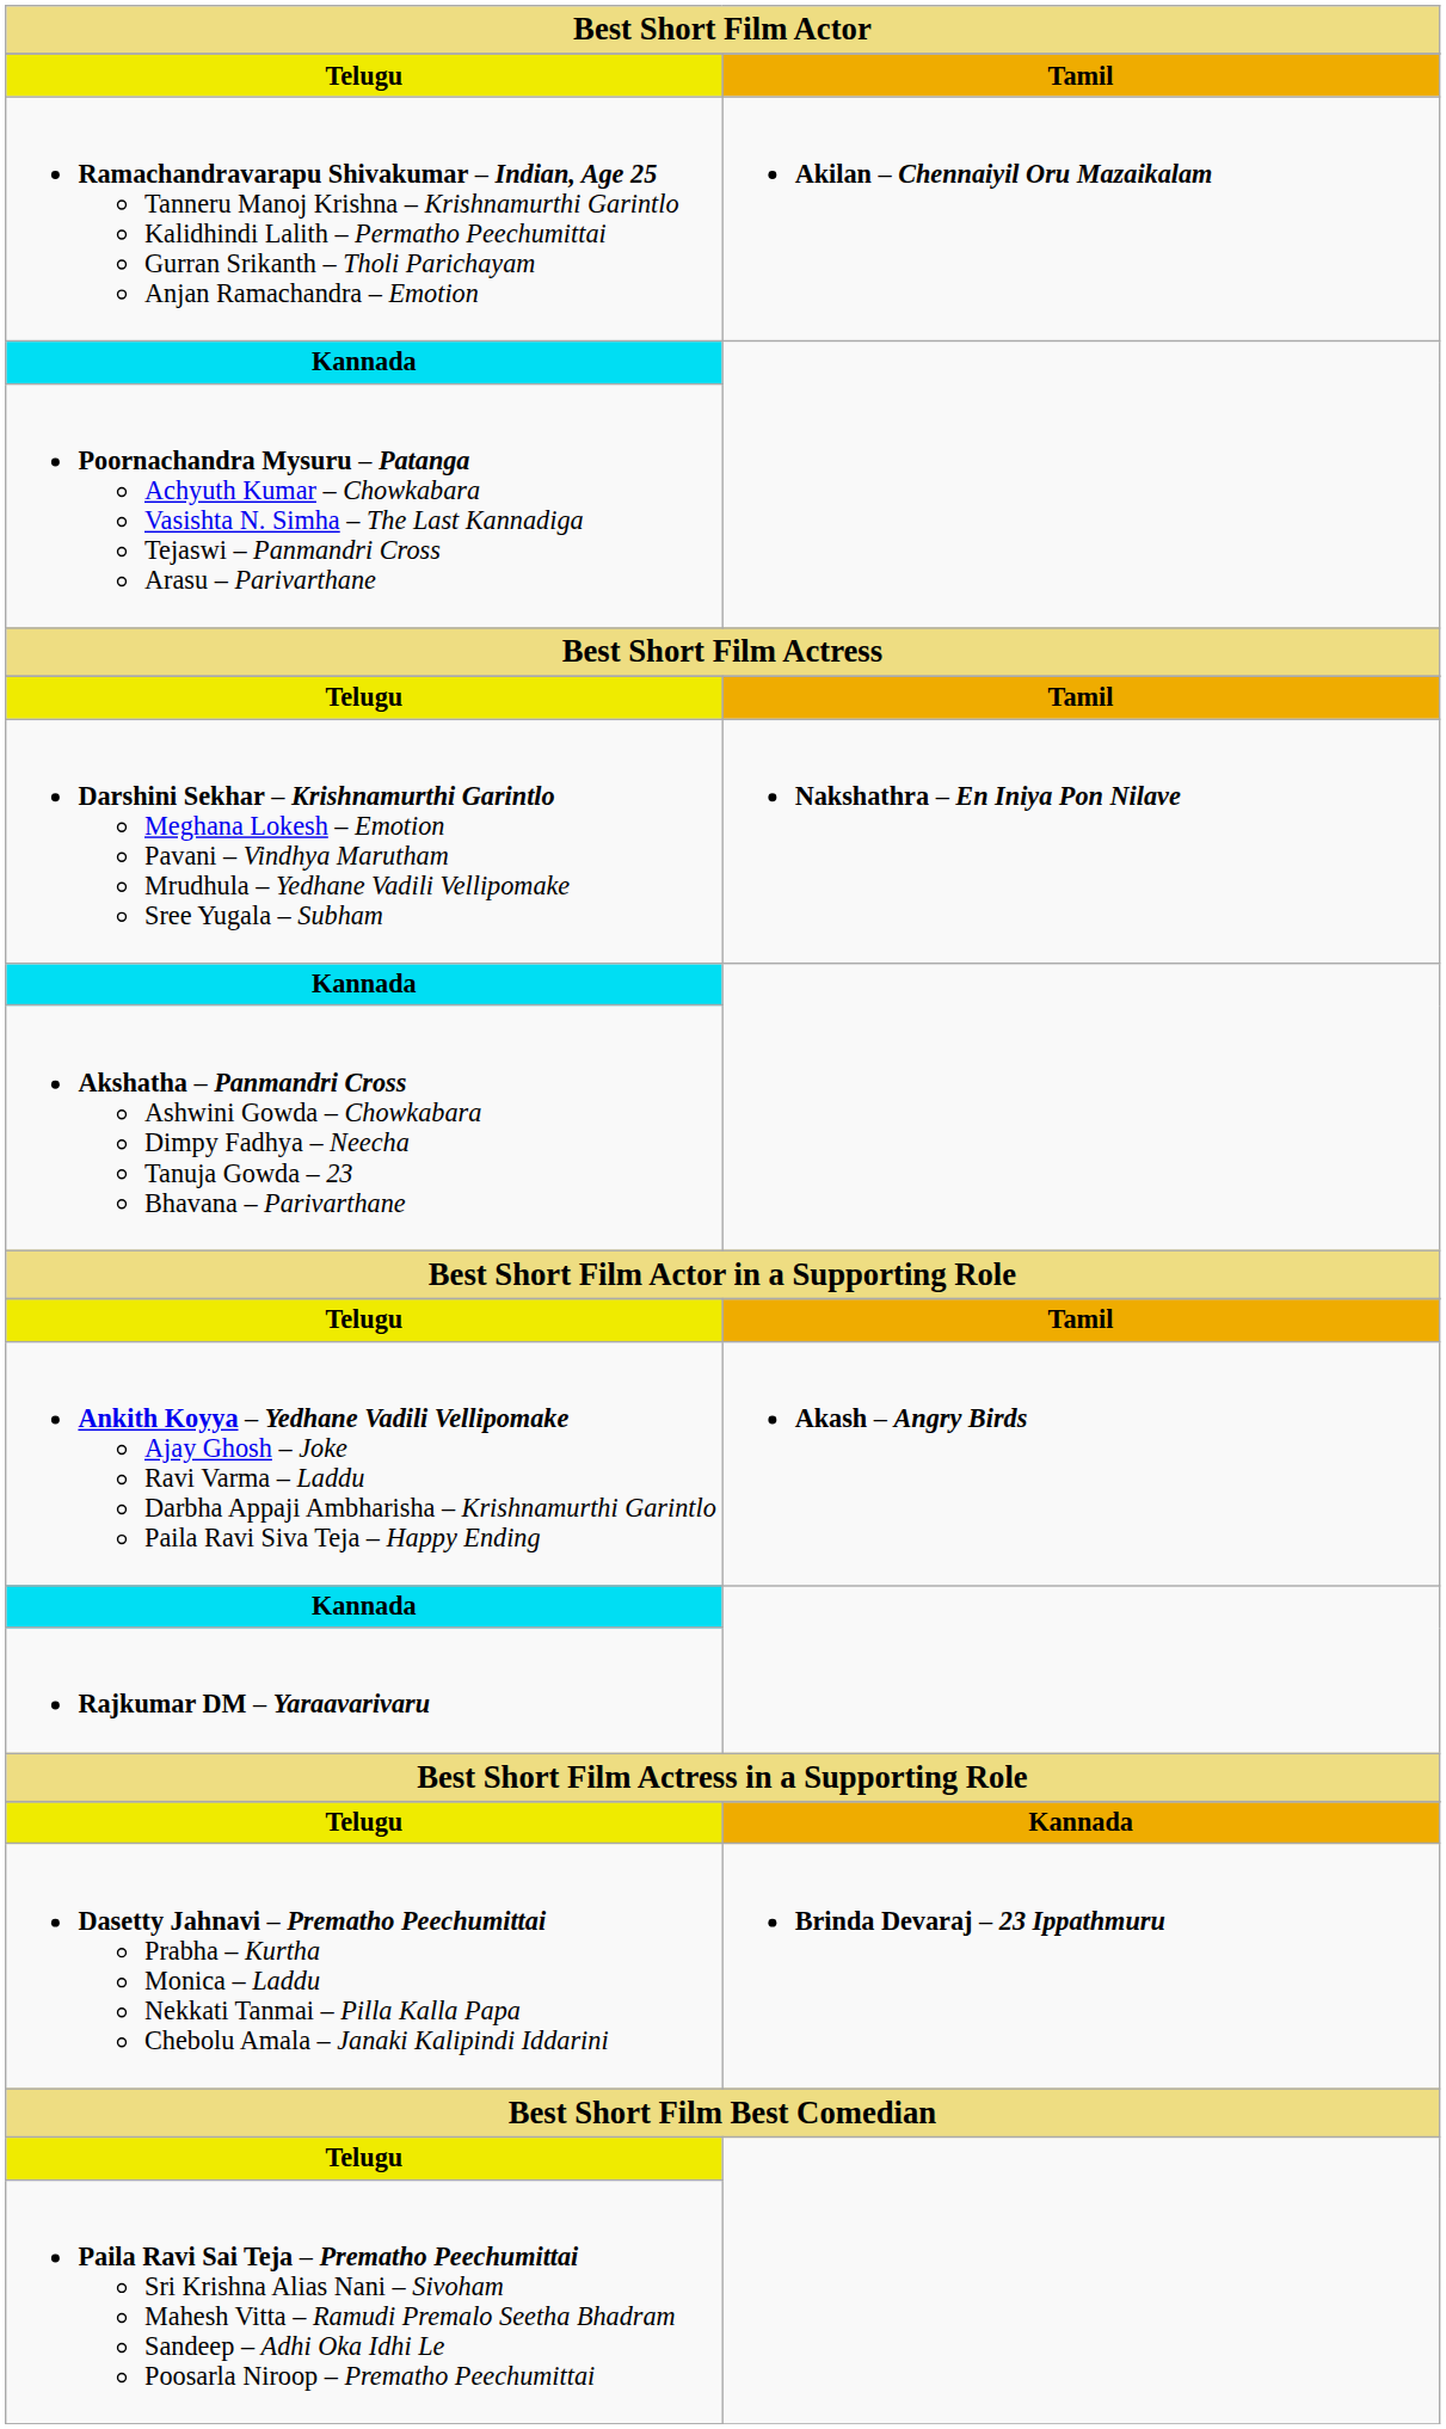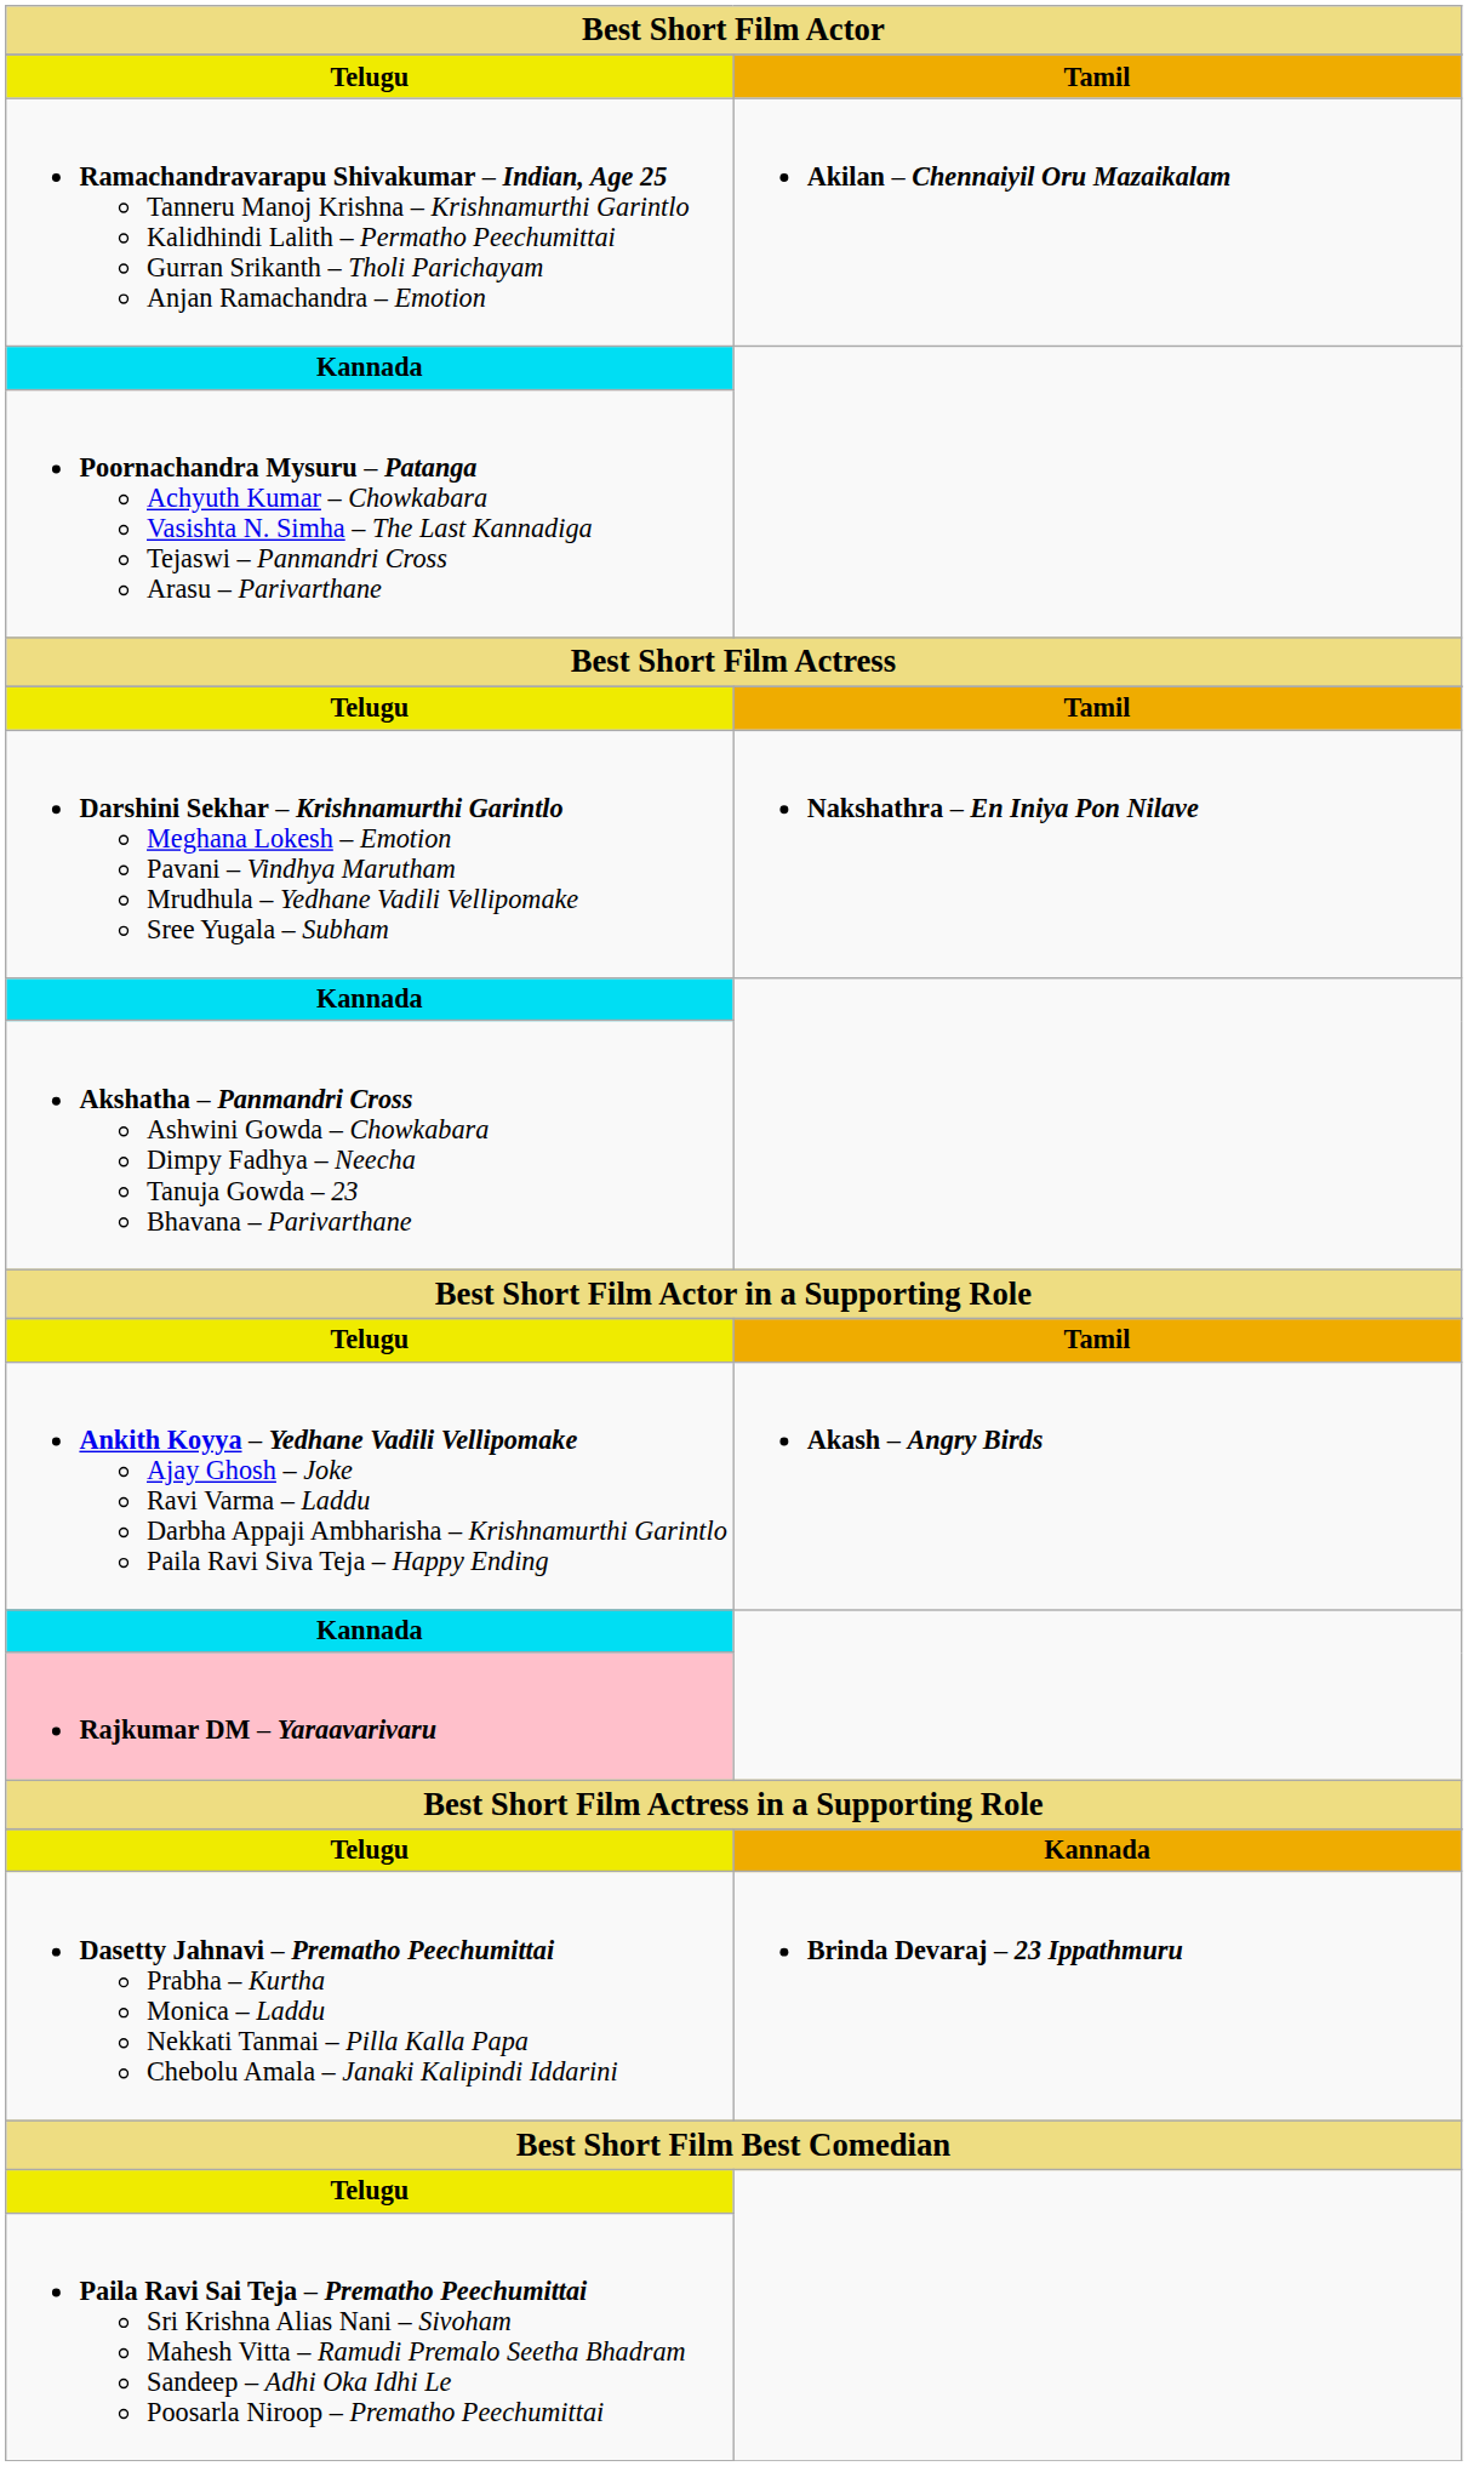Rajkumar DM – Yaraavarivaru | Telugu: no background -> pink background
